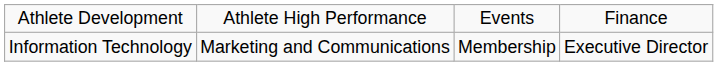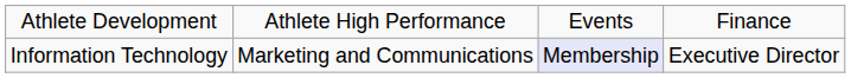Information Technology | column 3: no background -> lavender background
